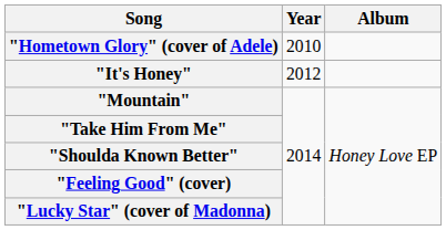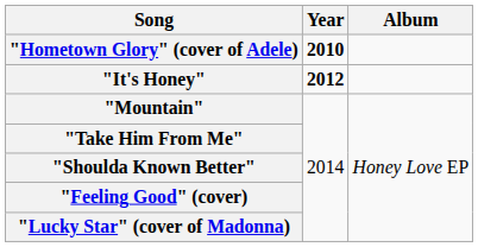"Hometown Glory" (cover of Adele) | Year: normal -> bold
"It's Honey" | Year: normal -> bold
